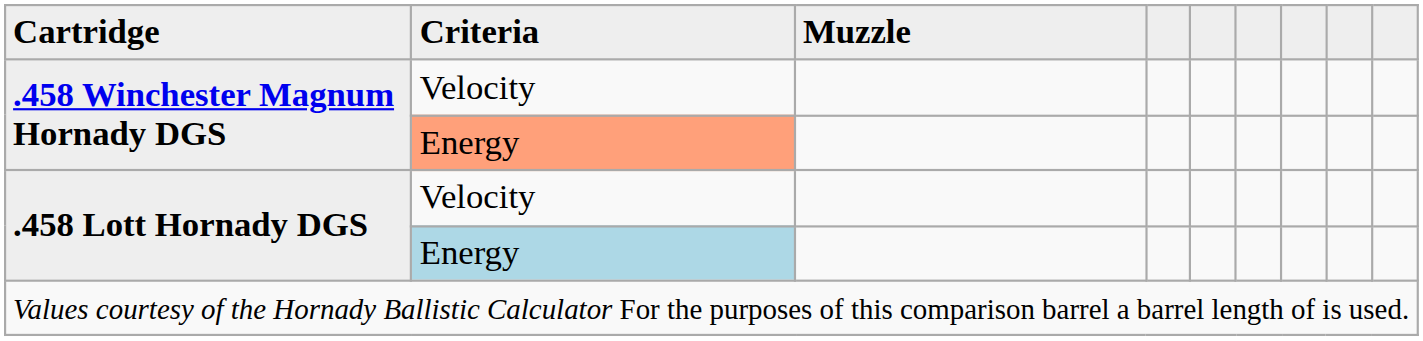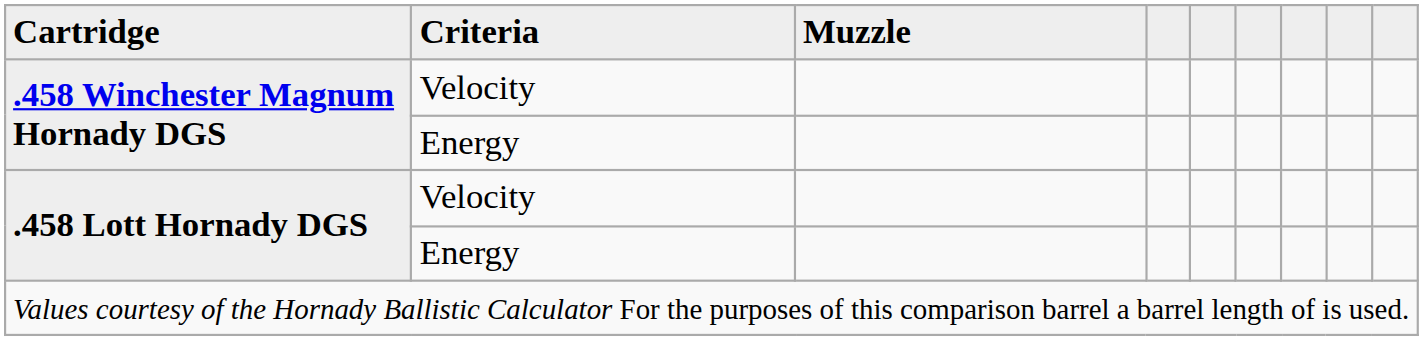.458 Winchester Magnum Hornady DGS / Energy | Criteria: lightsalmon background -> no background
.458 Lott Hornady DGS / Energy | Criteria: lightblue background -> no background
